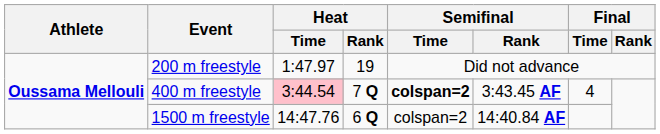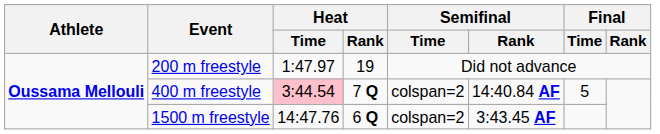400 m freestyle | Semifinal / Time: bold -> normal
400 m freestyle | Semifinal / Rank: 3:43.45 AF -> 14:40.84 AF
400 m freestyle | Final / Time: 4 -> 5
1500 m freestyle | Semifinal / Rank: 14:40.84 AF -> 3:43.45 AF
